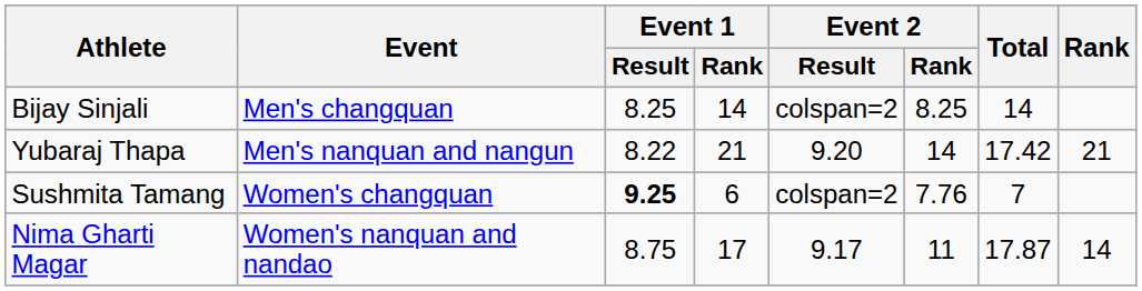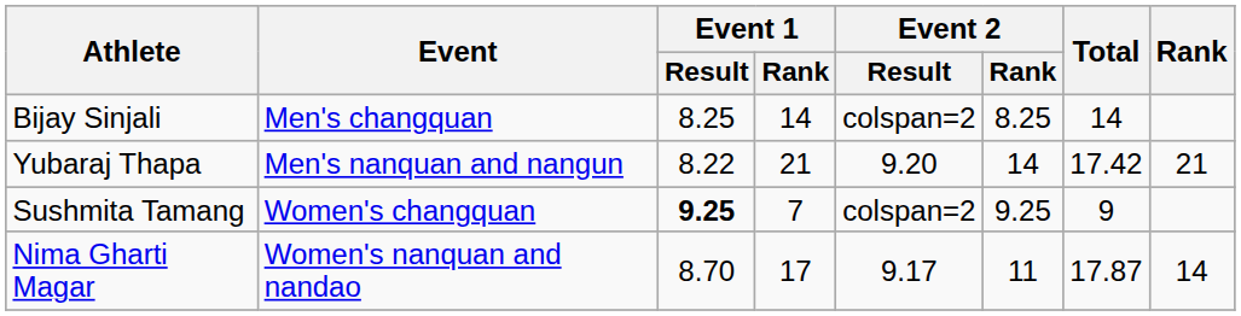Sushmita Tamang | Event 1 / Rank: 6 -> 7
Sushmita Tamang | Event 2 / Rank: 7.76 -> 9.25
Sushmita Tamang | Total: 7 -> 9
Nima Gharti Magar | Event 1 / Result: 8.75 -> 8.70
